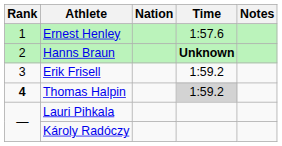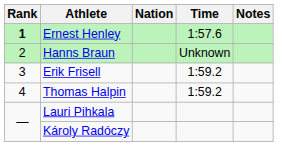Ernest Henley | Rank: normal -> bold
Hanns Braun | Time: bold -> normal
Thomas Halpin | Rank: bold -> normal
Thomas Halpin | Time: lightgrey background -> no background
